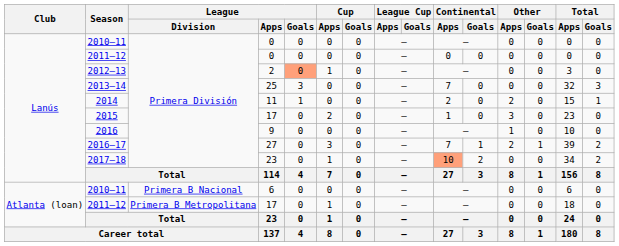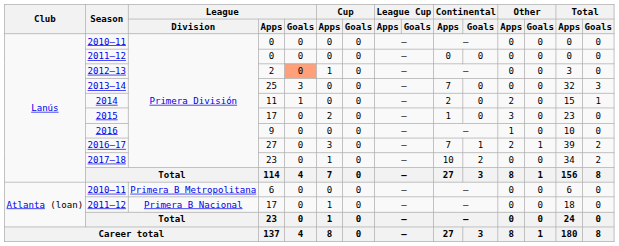2017–18 | Continental / Apps: lightsalmon background -> no background
2010–11 / 6 | League / Division: Primera B Nacional -> Primera B Metropolitana
2011–12 / 17 | League / Division: Primera B Metropolitana -> Primera B Nacional
